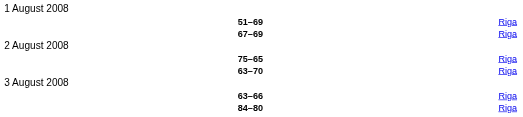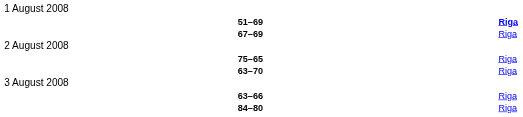51–69 | column 3: normal -> bold
